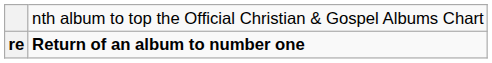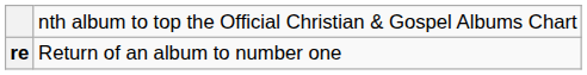re | column 2: bold -> normal
